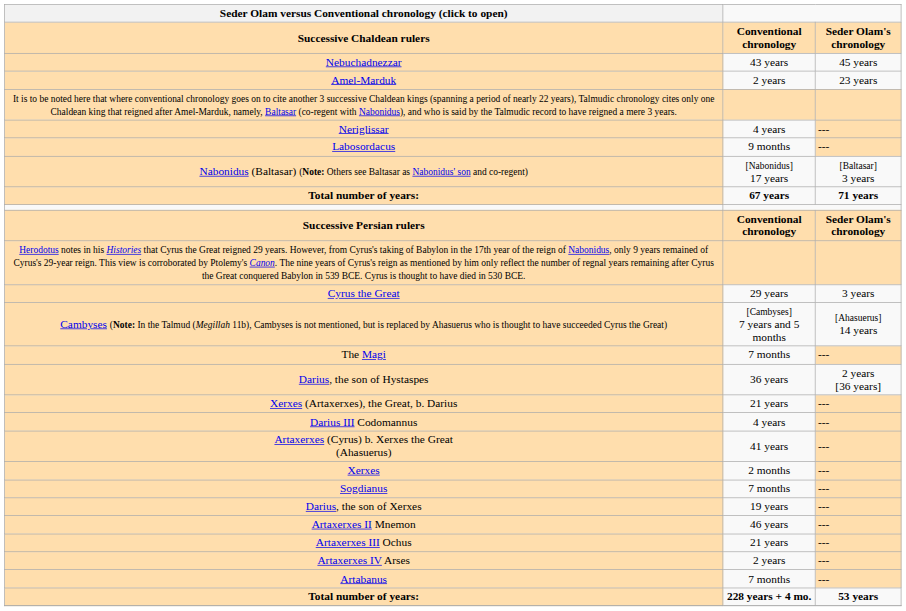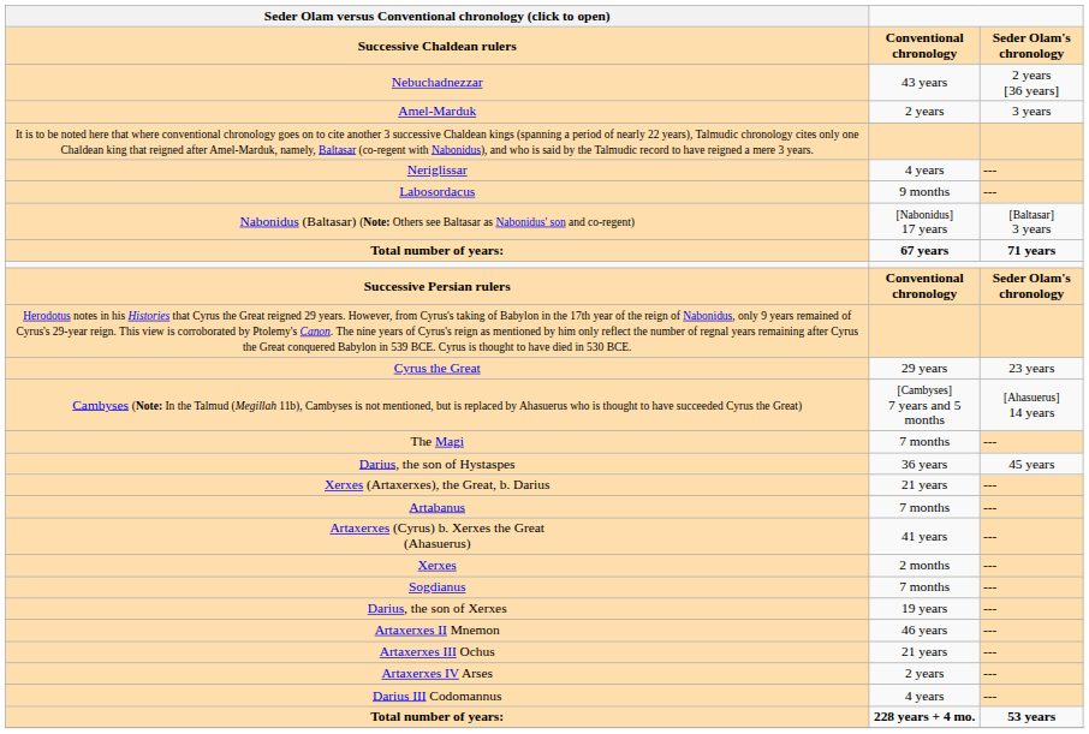Nebuchadnezzar | Seder Olam's chronology: 45 years -> 2 years [36 years]
Amel-Marduk | Seder Olam's chronology: 23 years -> 3 years
Cyrus the Great | Seder Olam's chronology: 3 years -> 23 years
Darius, the son of Hystaspes | Seder Olam's chronology: 2 years [36 years] -> 45 years
rows swapped: Artabanus <-> Darius III Codomannus
